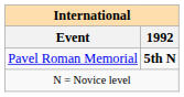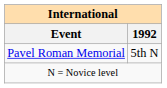Pavel Roman Memorial | 1992: bold -> normal
